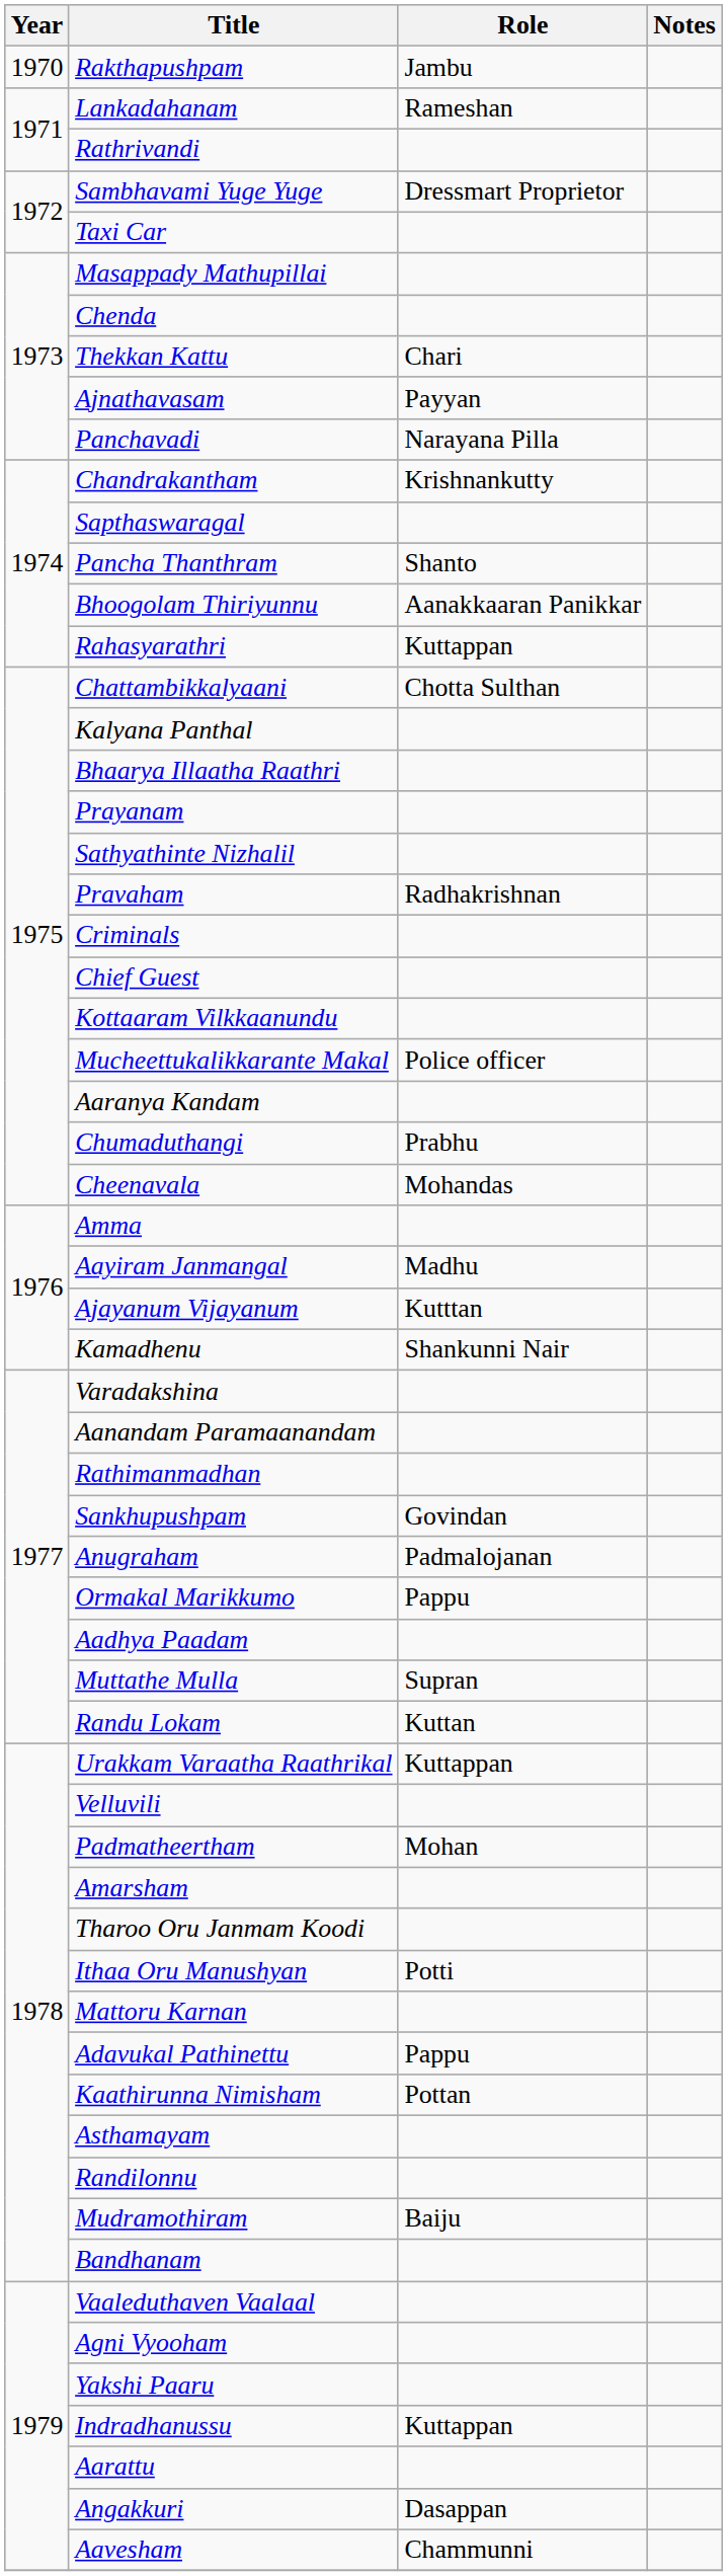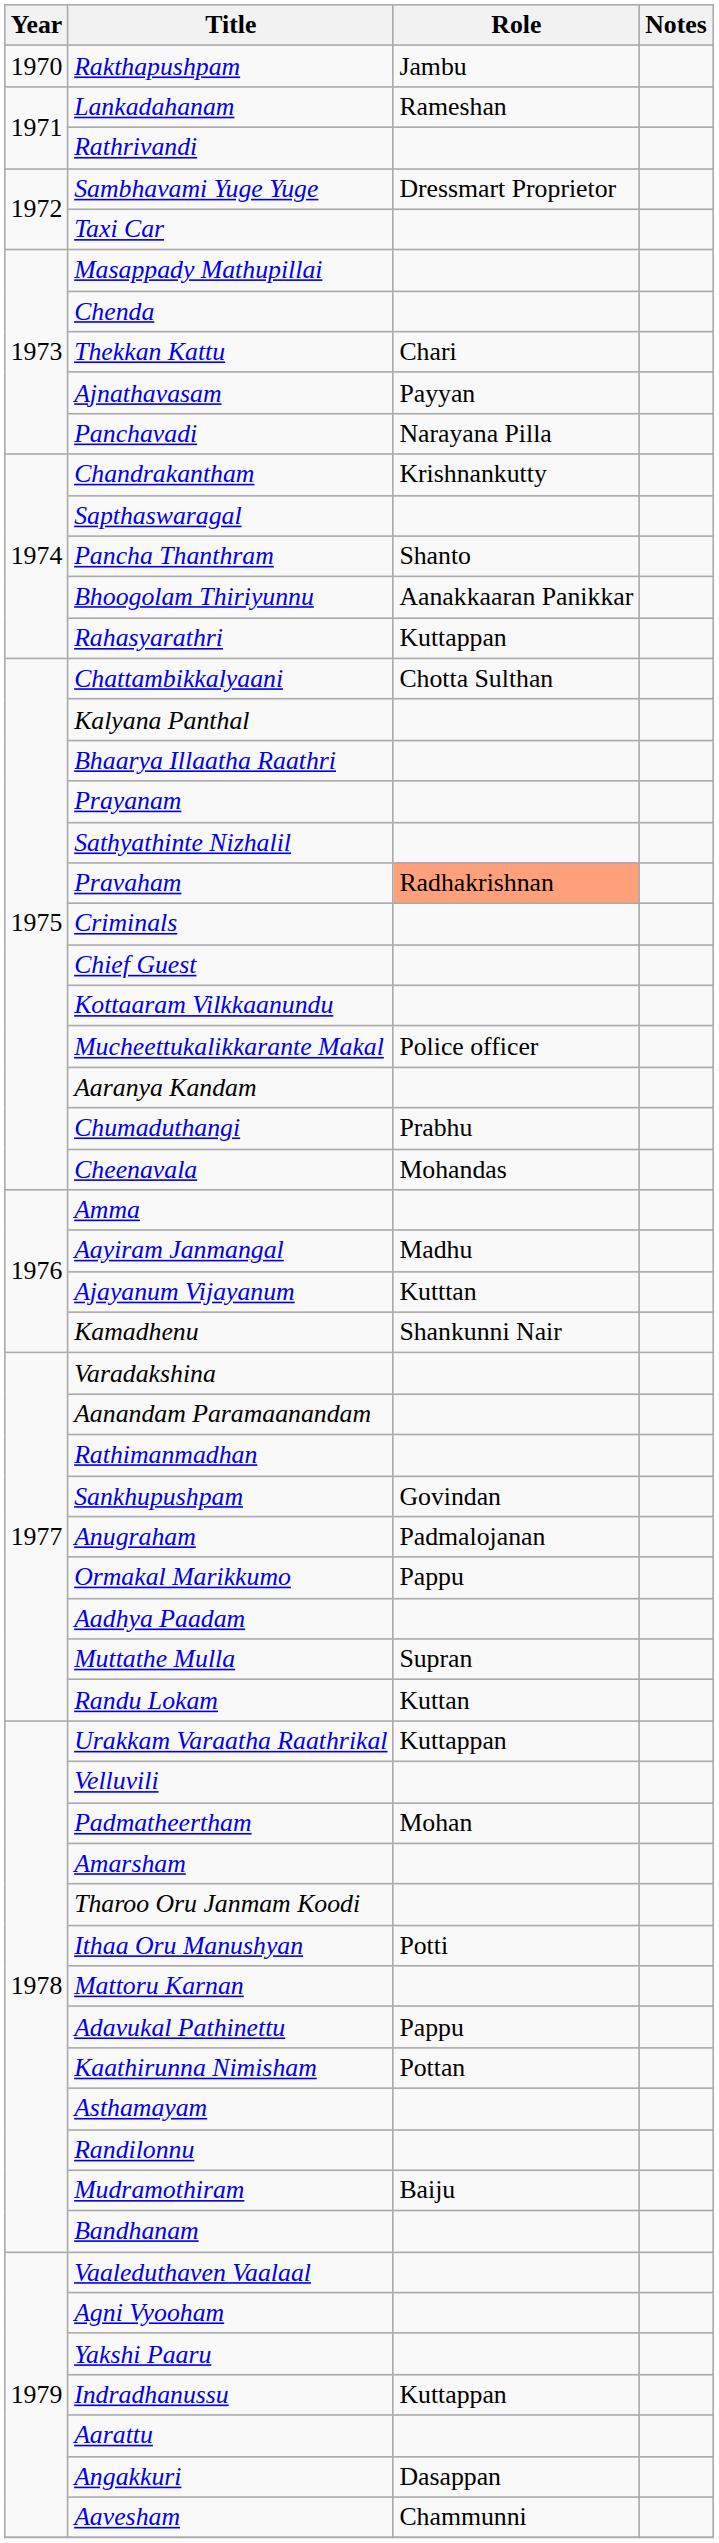Pravaham | Role: no background -> lightsalmon background
